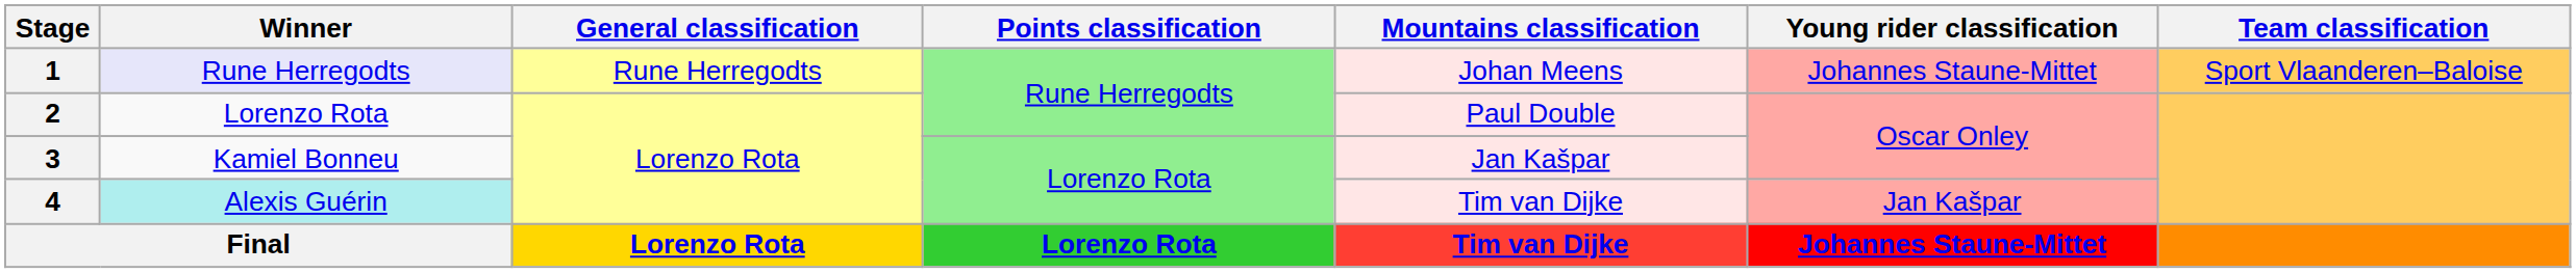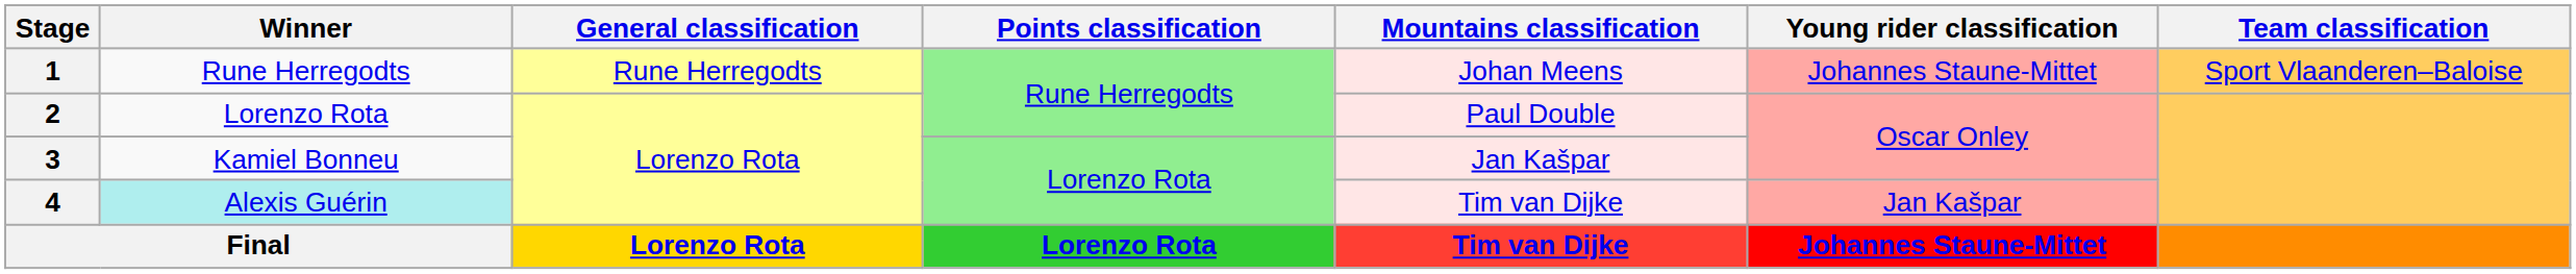1 | Winner: lavender background -> no background
